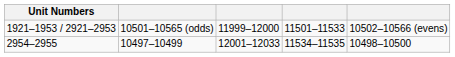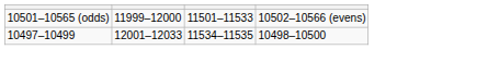- column: Unit Numbers | 1921–1953 / 2921–2953 | 2954–2955
